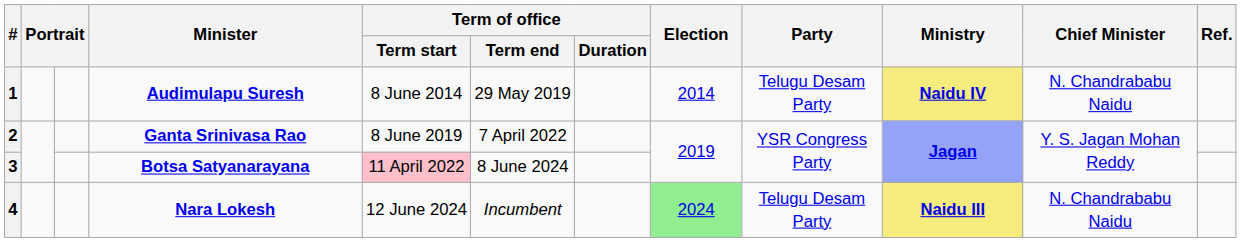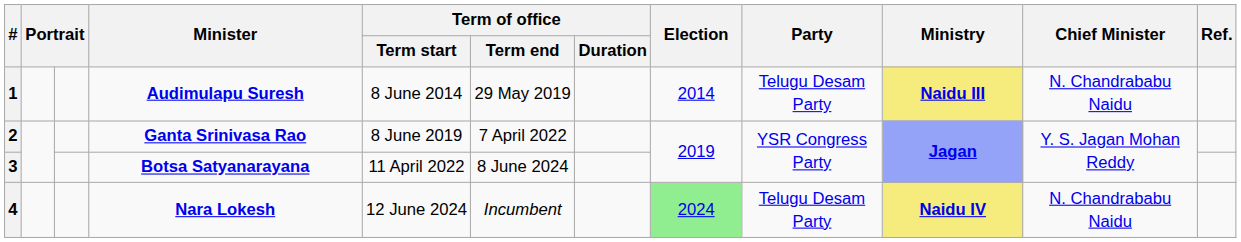1 | Ministry: Naidu IV -> Naidu III
3 | Term of office / Term start: pink background -> no background
4 | Ministry: Naidu III -> Naidu IV
